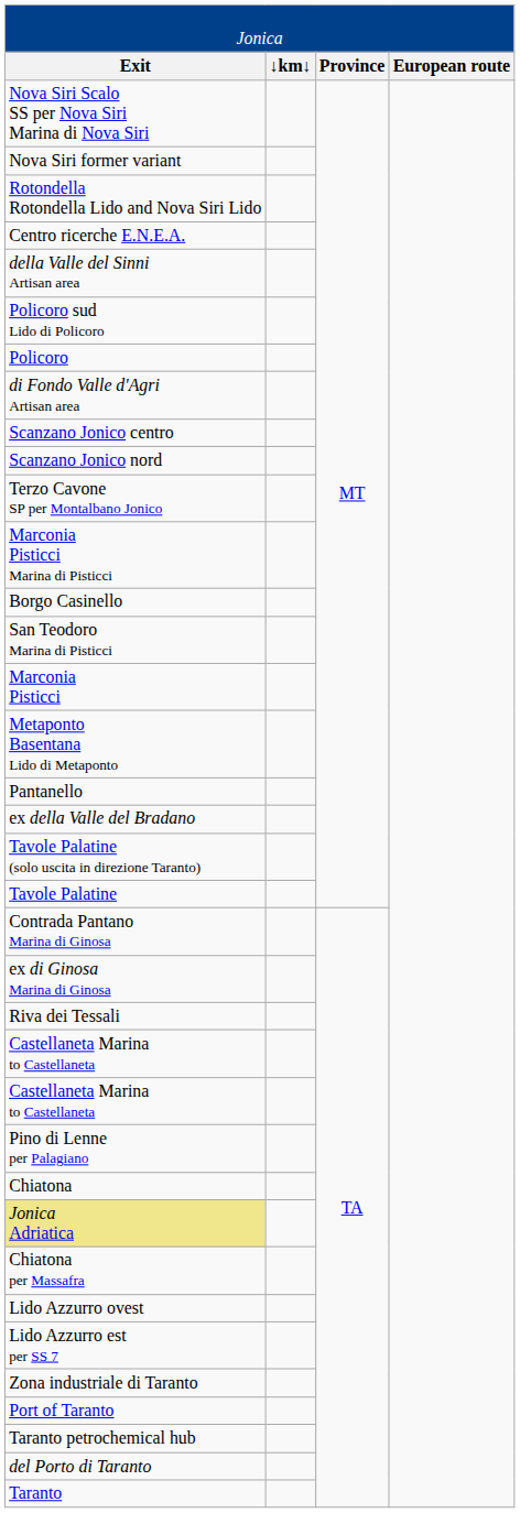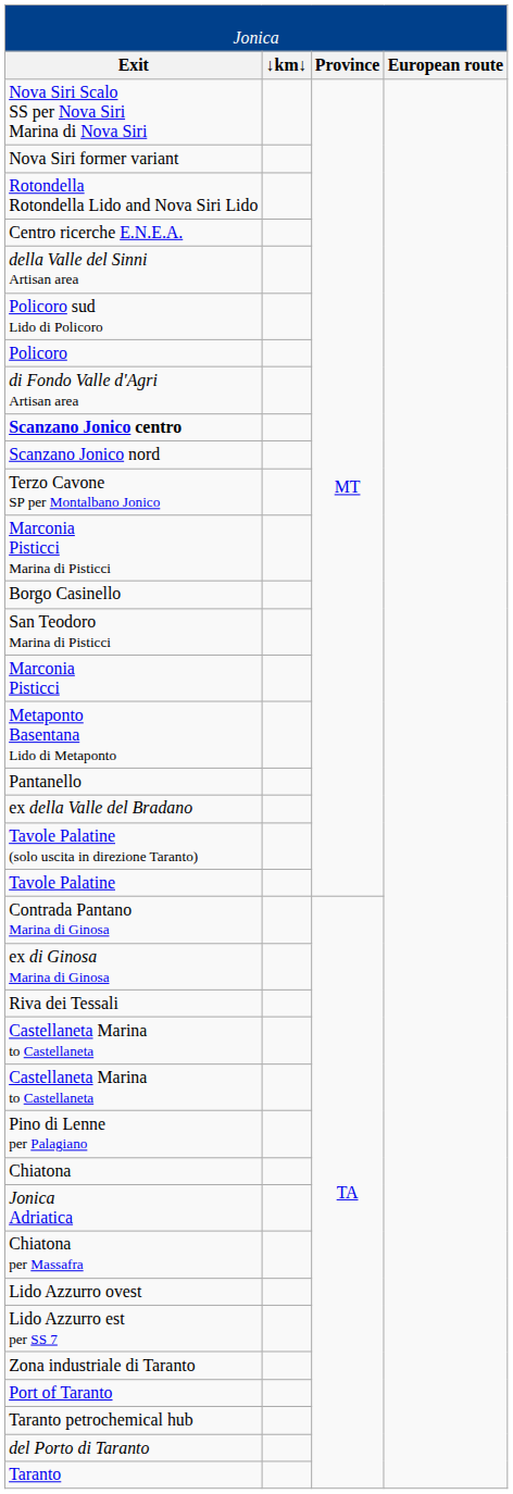Scanzano Jonico centro | column 1: normal -> bold
Jonica Adriatica | column 1: khaki background -> no background
